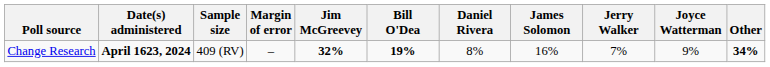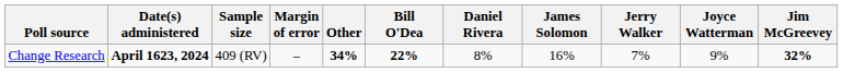columns swapped: Jim McGreevey <-> Other
Change Research | Bill O'Dea: 19% -> 22%
